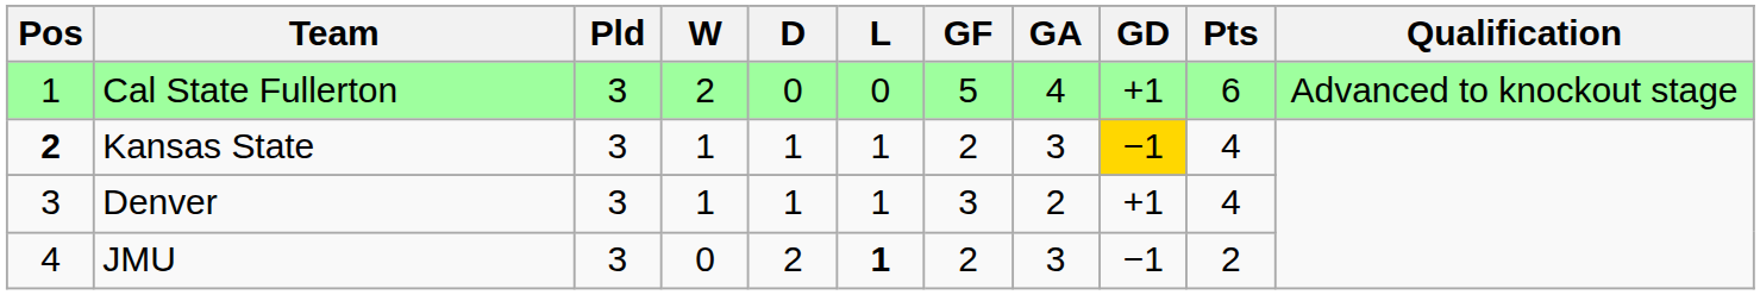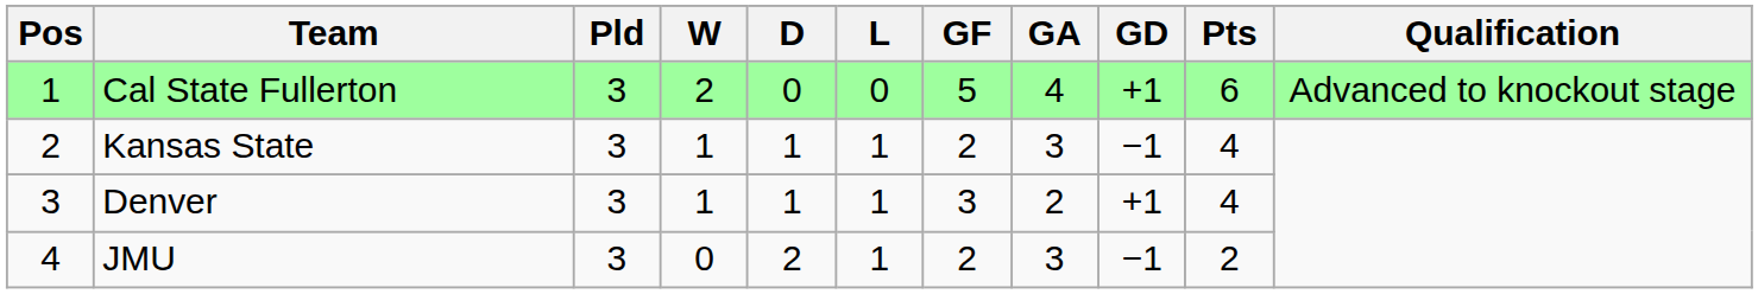Kansas State | Pos: bold -> normal
Kansas State | GD: gold background -> no background
JMU | L: bold -> normal
